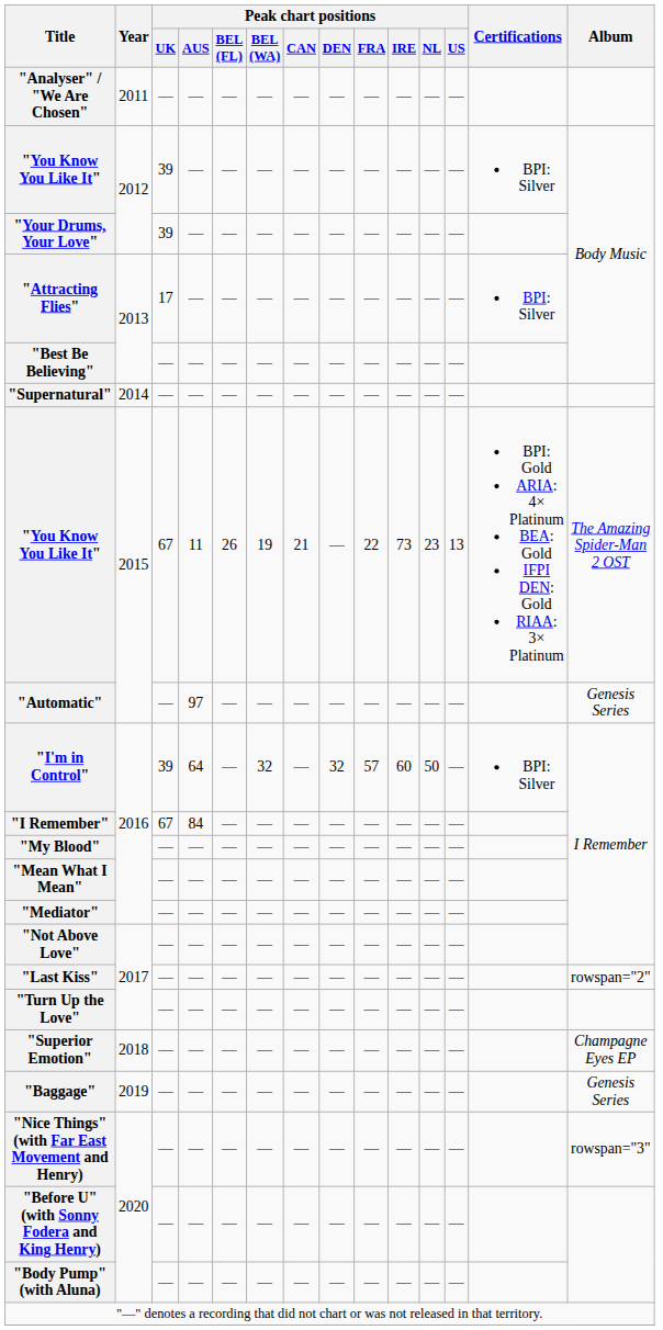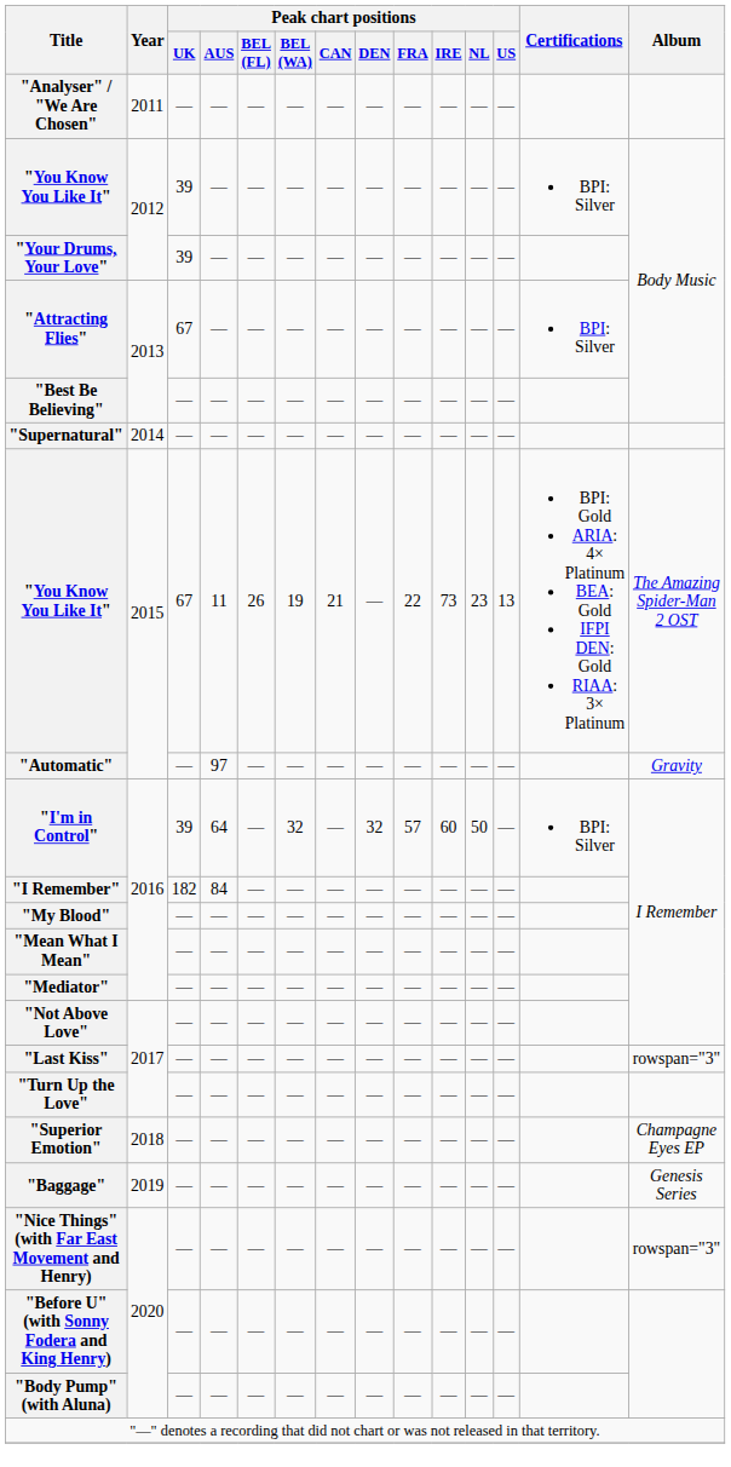"Attracting Flies" | Peak chart positions / UK: 17 -> 67
"Automatic" | Album: Genesis Series -> Gravity
"I Remember" | Peak chart positions / UK: 67 -> 182
"Last Kiss" | Album: rowspan="2" -> rowspan="3"
